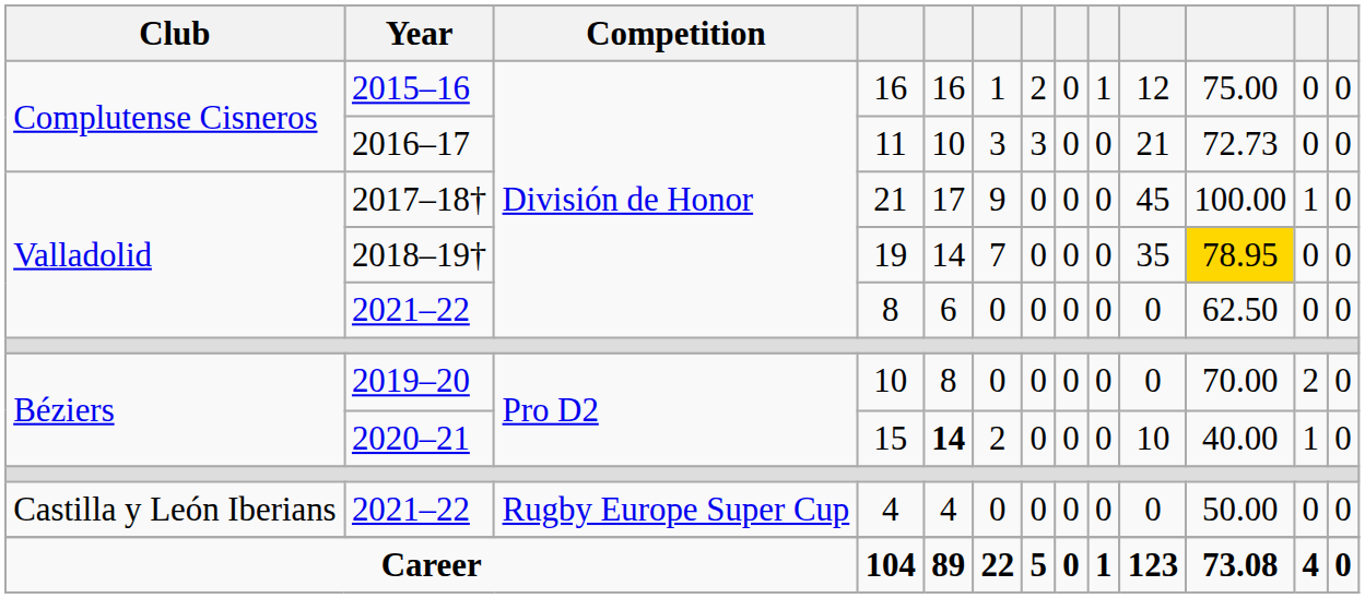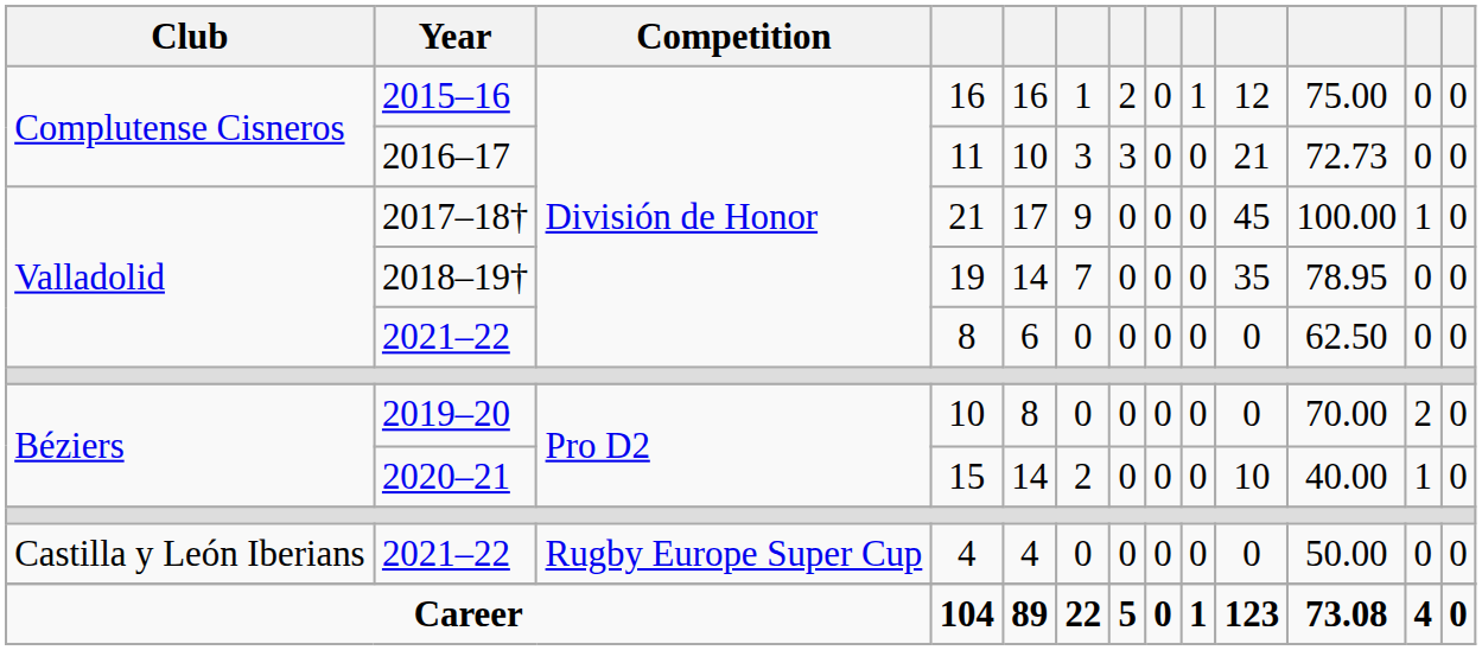19 | column 11: gold background -> no background
15 | column 5: bold -> normal
